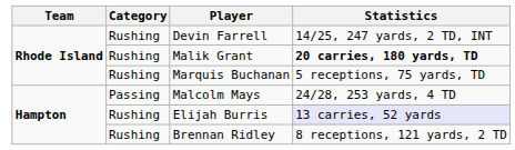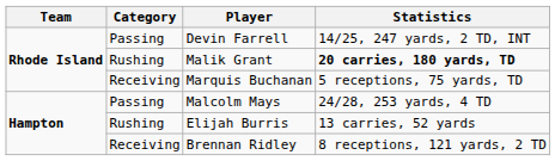Devin Farrell | Category: Rushing -> Passing
Marquis Buchanan | Category: Rushing -> Receiving
Elijah Burris | Statistics: lavender background -> no background
Brennan Ridley | Category: Rushing -> Receiving
